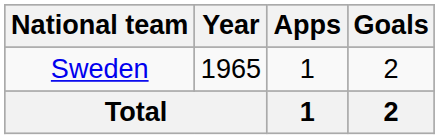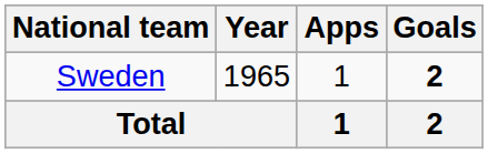Sweden | Goals: normal -> bold
